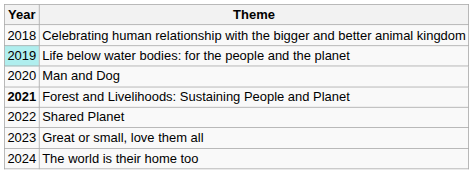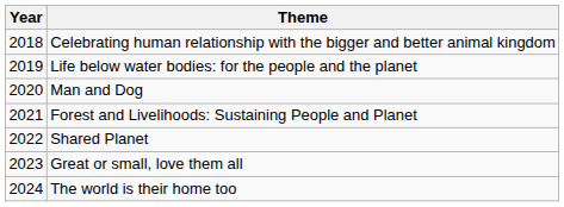Life below water bodies: for the people and the planet | Year: paleturquoise background -> no background
Forest and Livelihoods: Sustaining People and Planet | Year: bold -> normal
